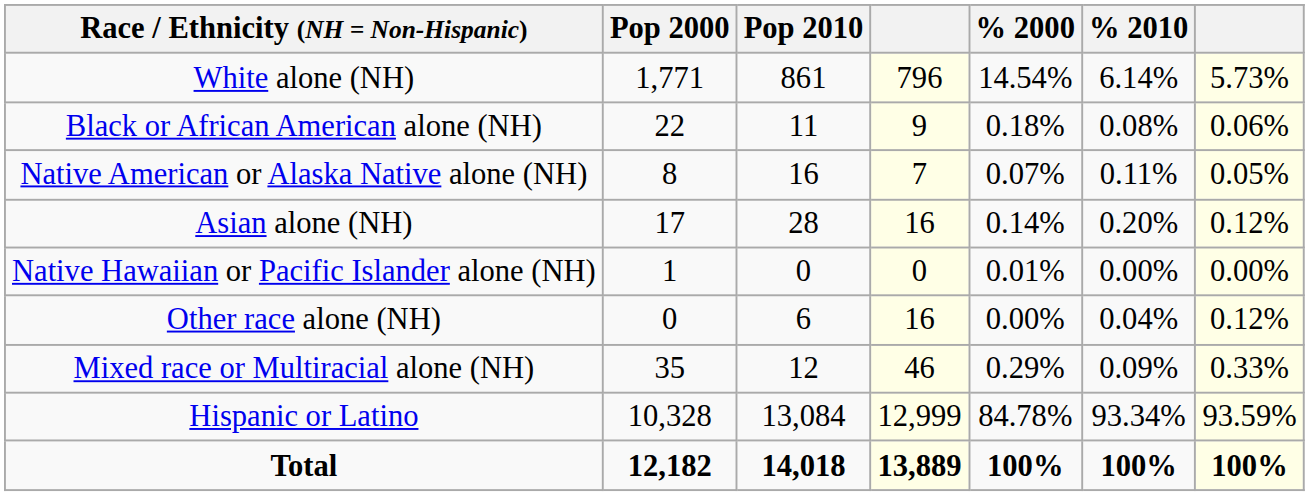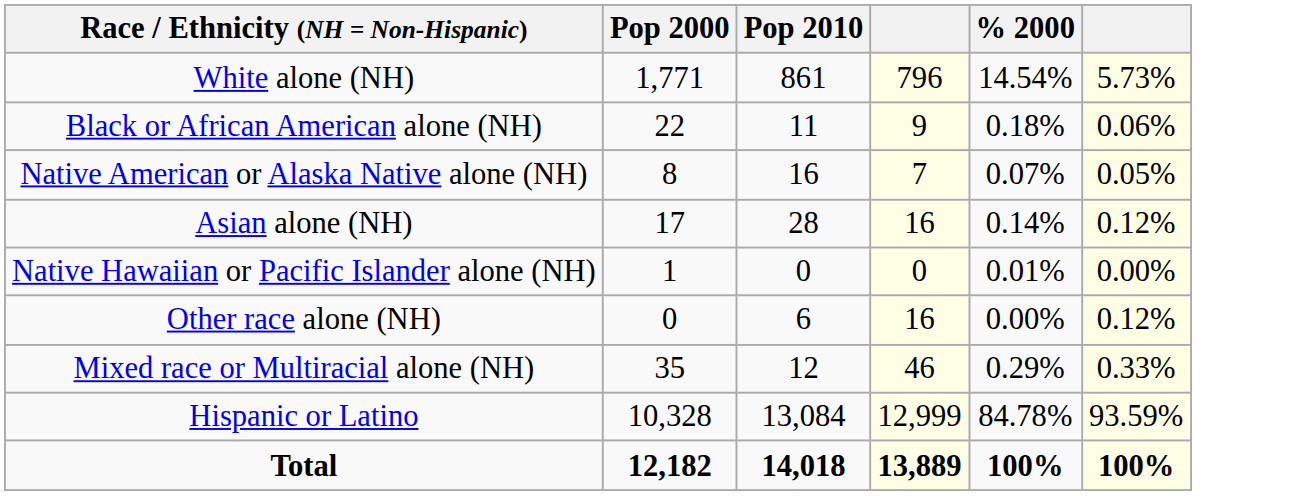- column: % 2010 | 6.14% | 0.08% | 0.11% | 0.20% | 0.00% | 0.04% | 0.09% | 93.34% | 100%
